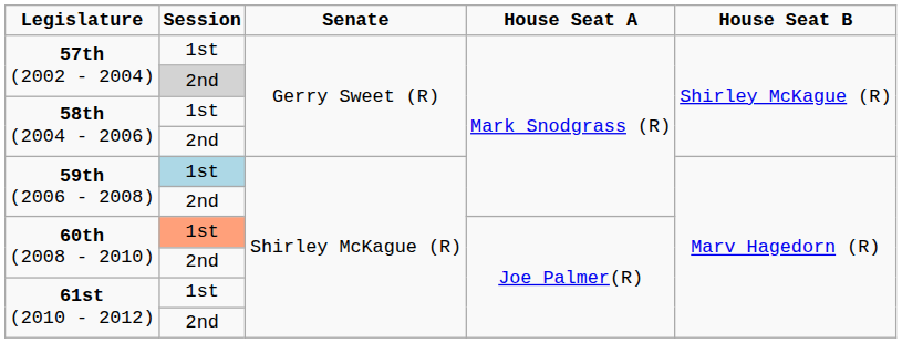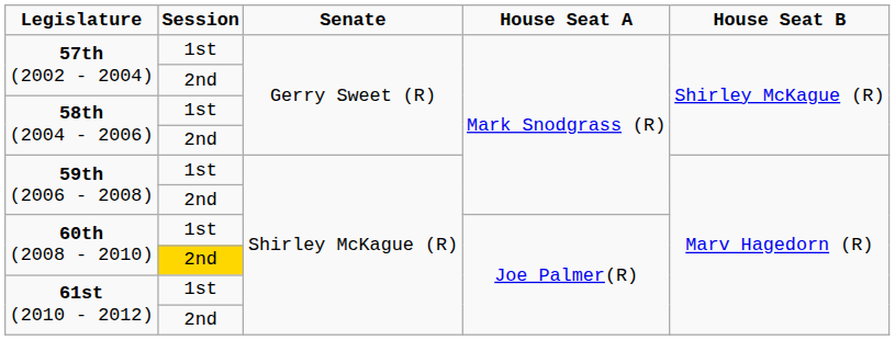57th (2002 - 2004) / 2nd | Session: lightgrey background -> no background
59th (2006 - 2008) / 1st | Session: lightblue background -> no background
60th (2008 - 2010) / 1st | Session: lightsalmon background -> no background
60th (2008 - 2010) / 2nd | Session: no background -> gold background
